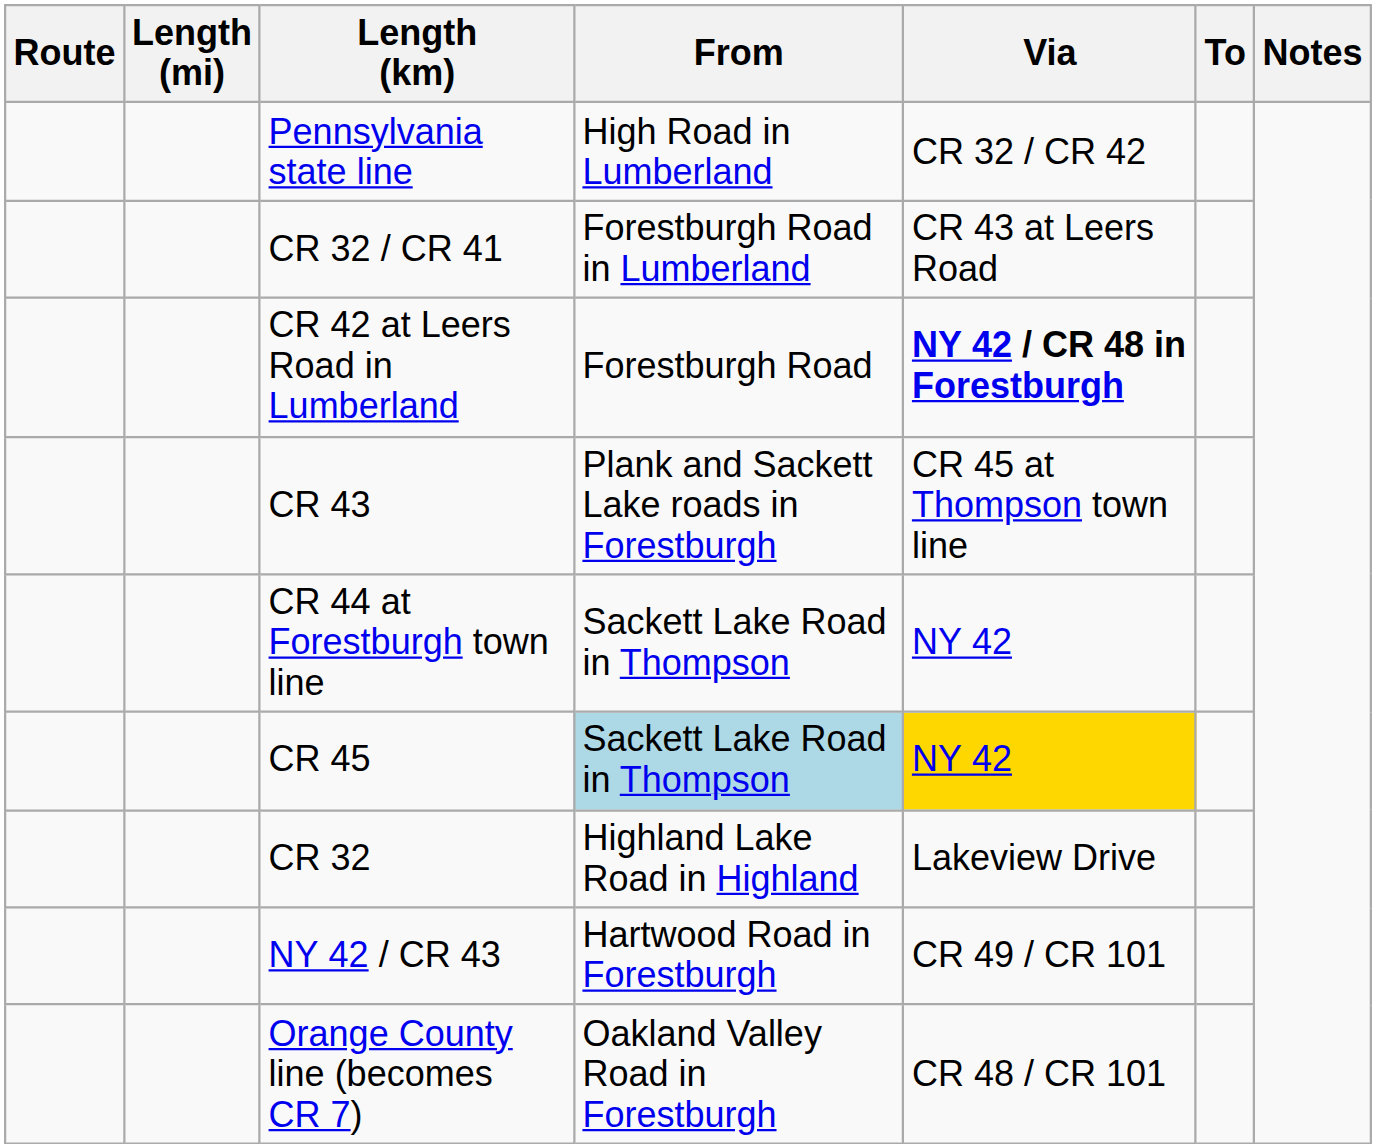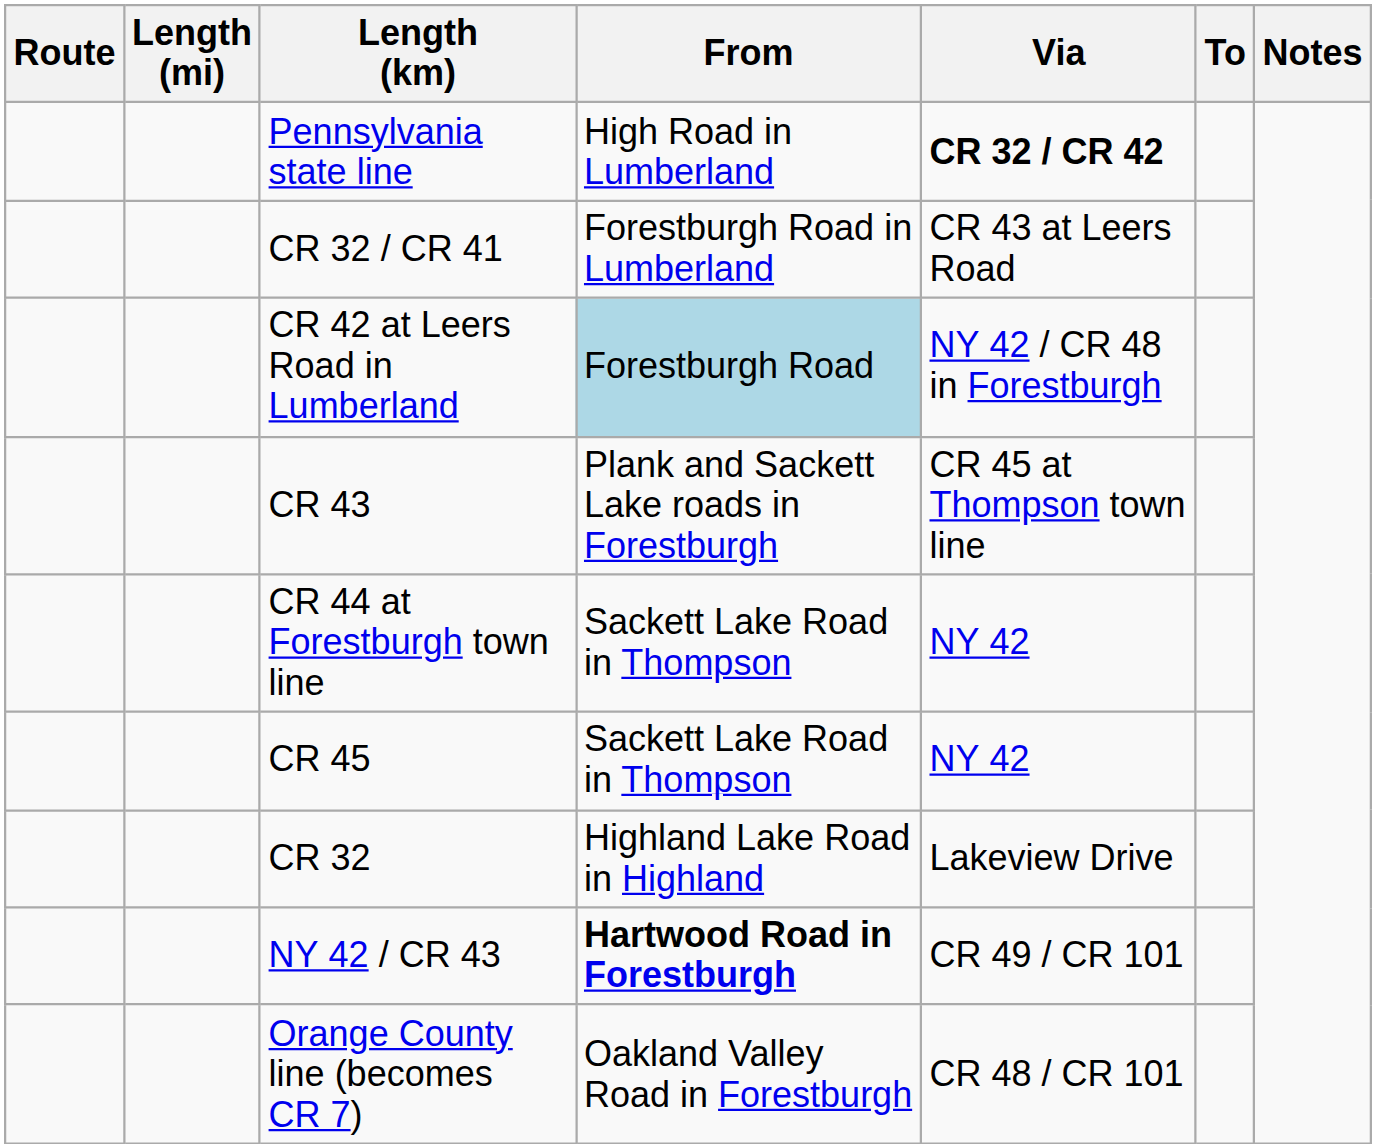Pennsylvania state line | Via: normal -> bold
CR 42 at Leers Road in Lumberland | From: no background -> lightblue background
CR 42 at Leers Road in Lumberland | Via: bold -> normal
CR 45 | From: lightblue background -> no background
CR 45 | Via: gold background -> no background
NY 42 / CR 43 | From: normal -> bold
